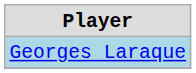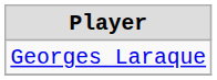row 2 | column 1: lightblue background -> no background
